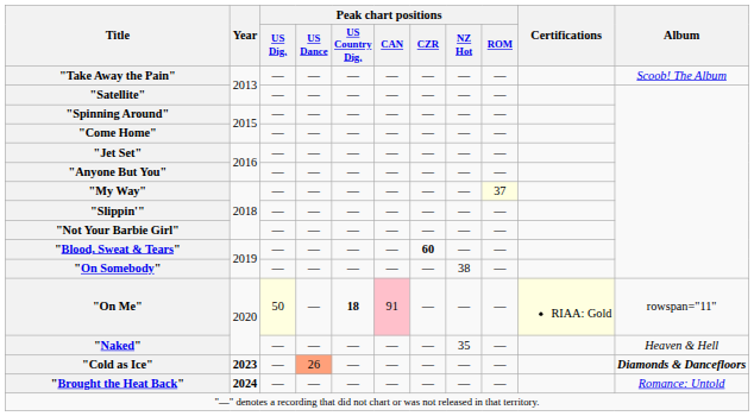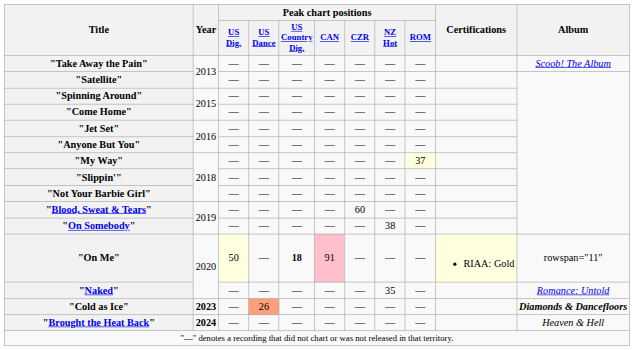"Blood, Sweat & Tears" | Peak chart positions / CZR: bold -> normal
"Naked" | Album: Heaven & Hell -> Romance: Untold
"Brought the Heat Back" | Album: Romance: Untold -> Heaven & Hell
